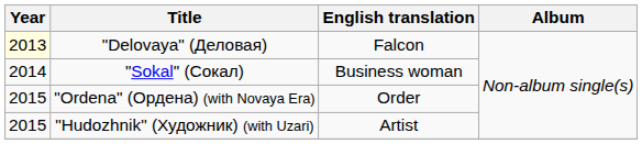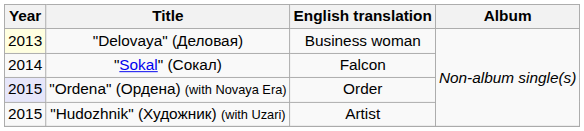"Delovaya" (Деловая) | English translation: Falcon -> Business woman
"Sokal" (Сокал) | English translation: Business woman -> Falcon
"Ordena" (Ордена) (with Novaya Era) | Year: no background -> lavender background
